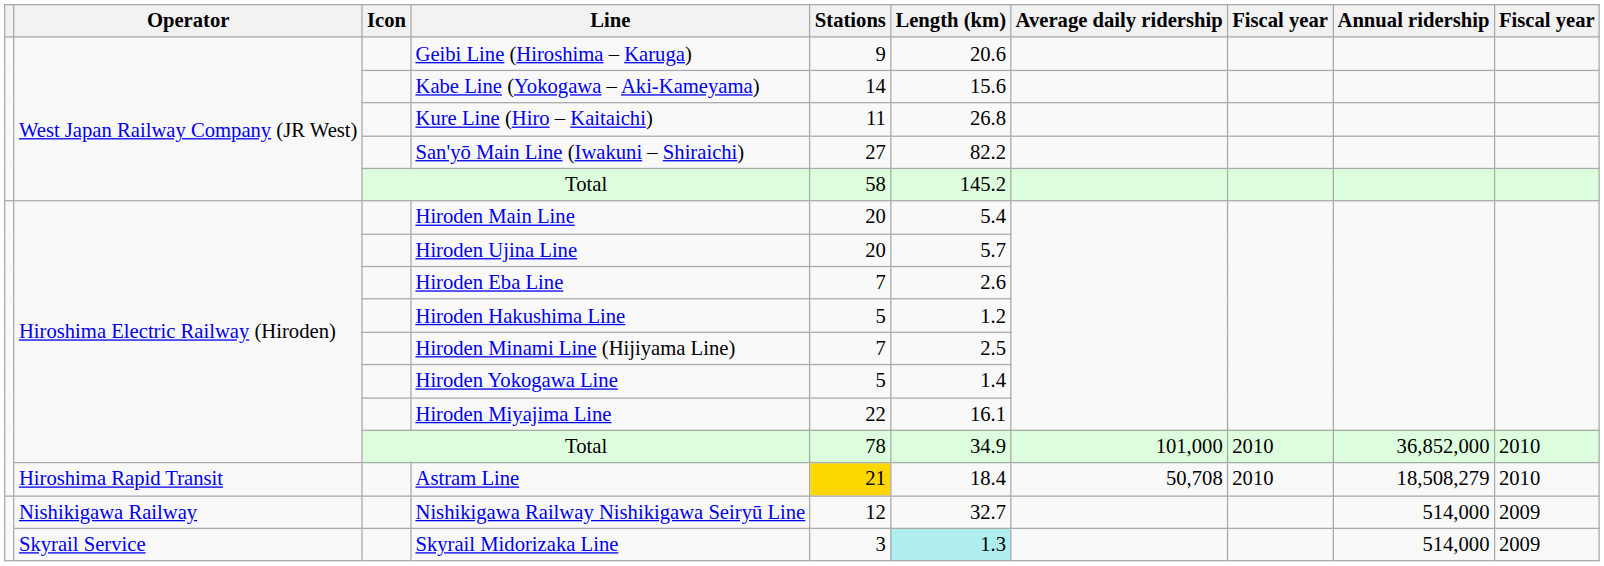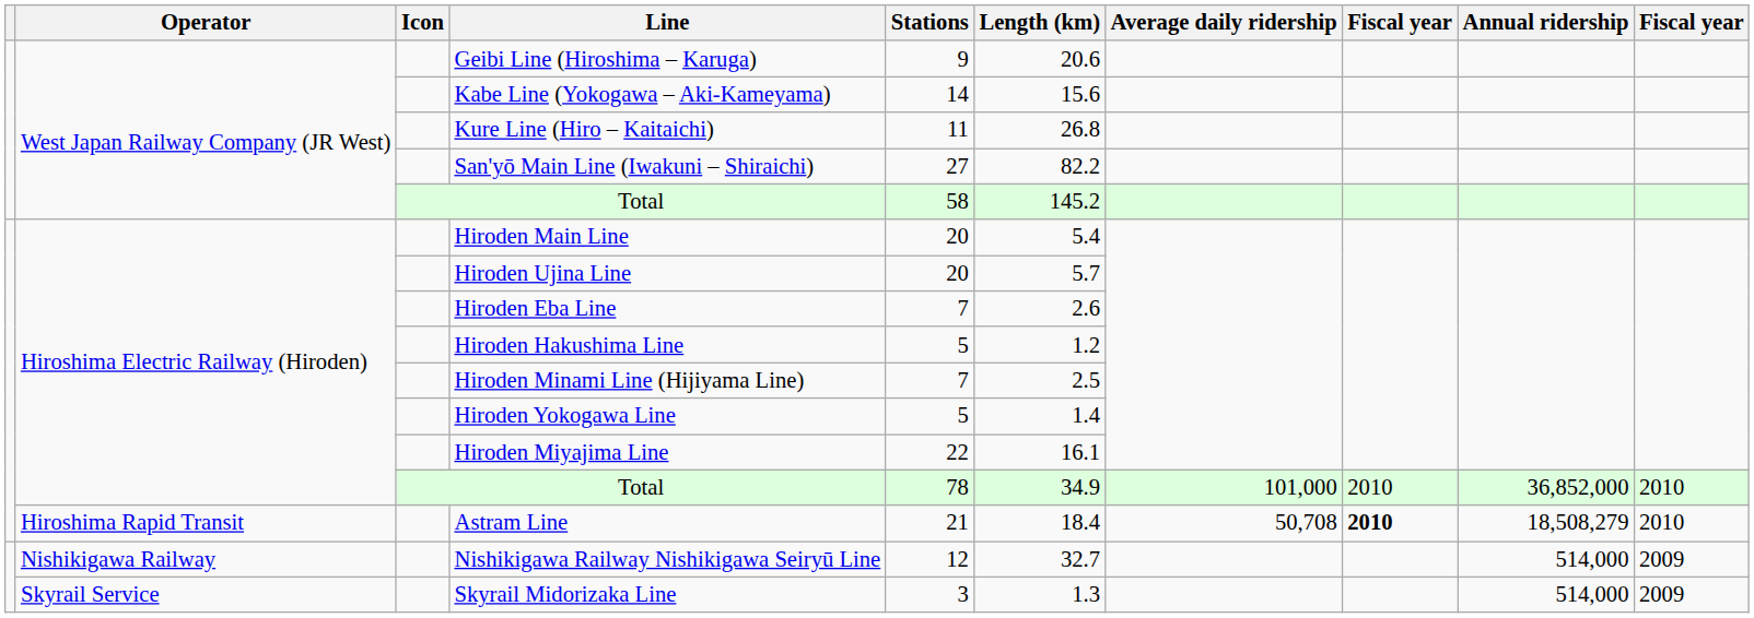Astram Line | Stations: gold background -> no background
Astram Line | column 8: normal -> bold
Skyrail Midorizaka Line | Length (km): paleturquoise background -> no background
